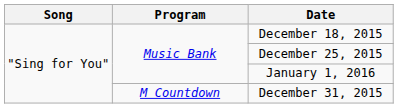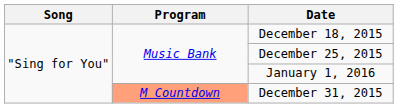December 31, 2015 | Program: no background -> lightsalmon background
